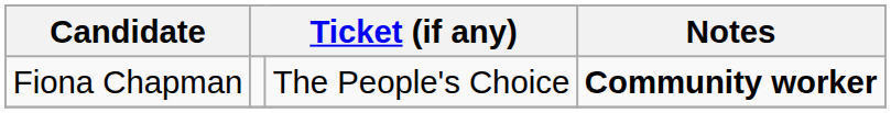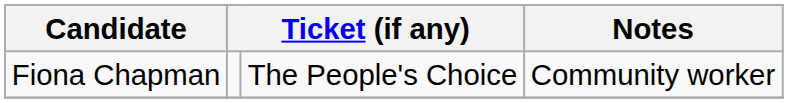Fiona Chapman | Notes: bold -> normal
